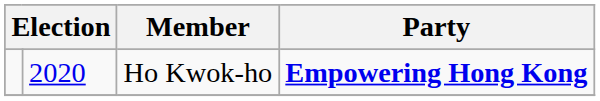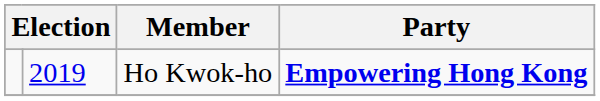Ho Kwok-ho | column 2: 2020 -> 2019
